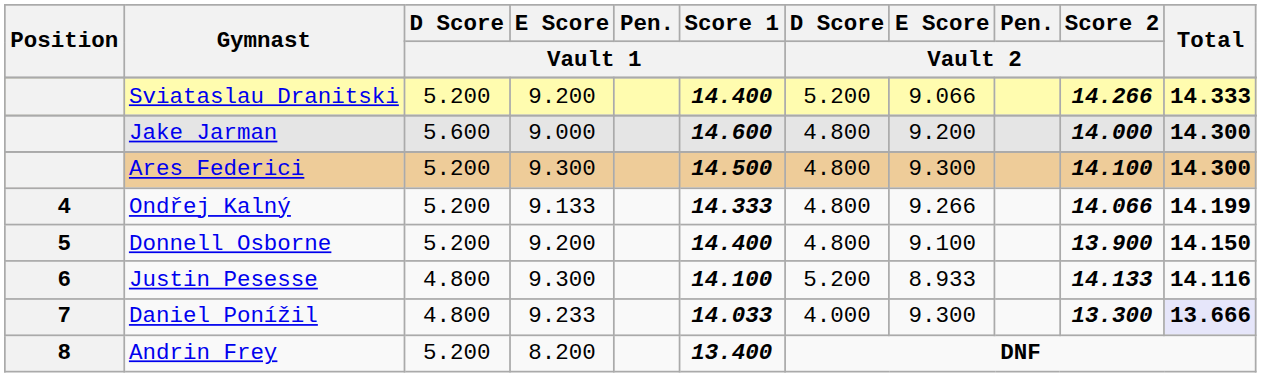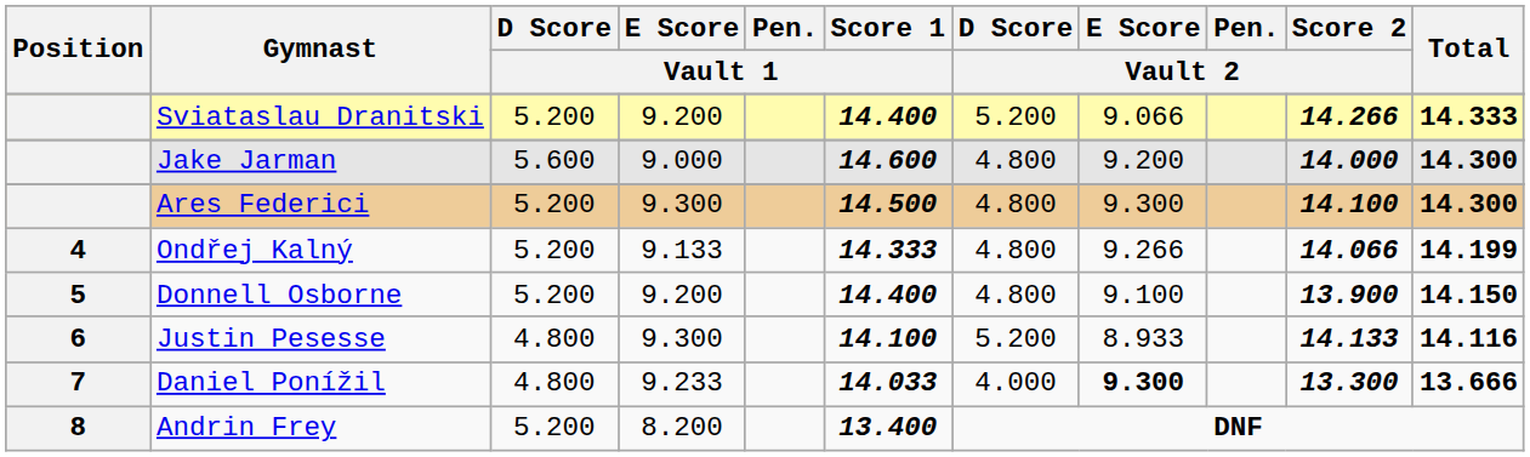Daniel Ponížil | E Score / Vault 2: normal -> bold
Daniel Ponížil | Total: lavender background -> no background
